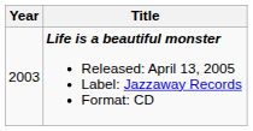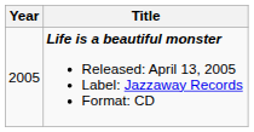row 2 | Year: 2003 -> 2005
